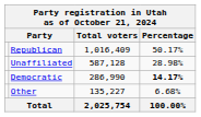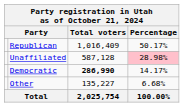Unaffiliated | Percentage: no background -> pink background
Democratic | Total voters: normal -> bold
Democratic | Percentage: bold -> normal
